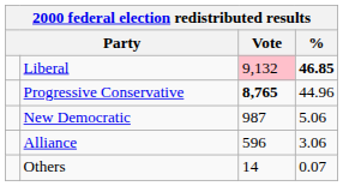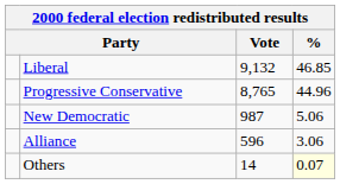Liberal | Vote: pink background -> no background
Liberal | %: bold -> normal
Progressive Conservative | Vote: bold -> normal
Others | %: no background -> lightyellow background
